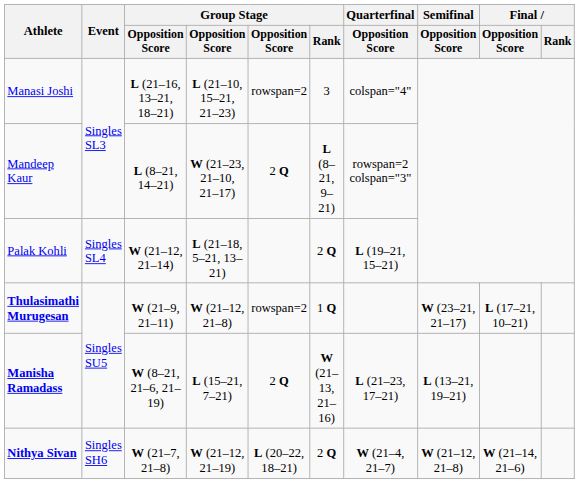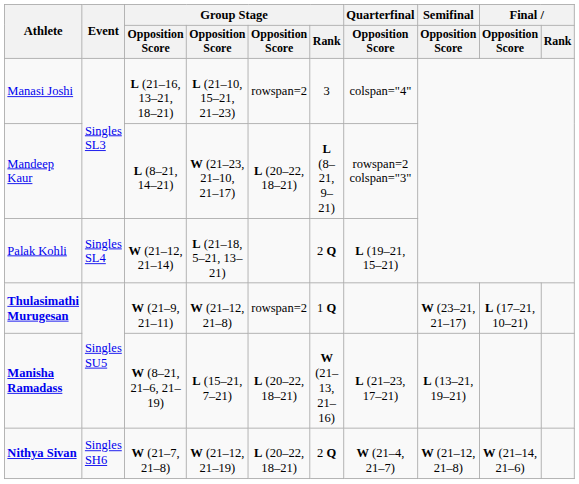Mandeep Kaur | column 5: 2 Q -> L (20–22, 18–21)
Manisha Ramadass | column 5: 2 Q -> L (20–22, 18–21)
